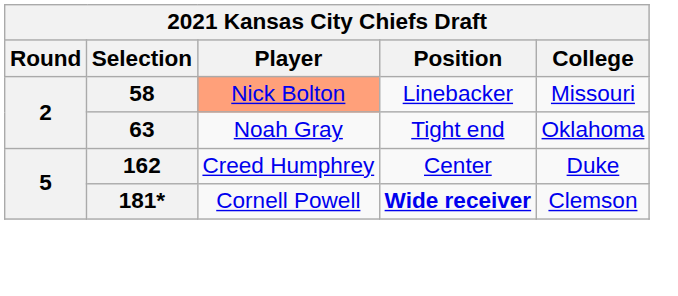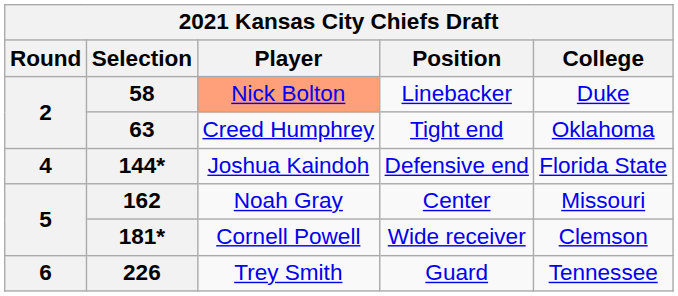58 | College: Missouri -> Duke
63 | Player: Noah Gray -> Creed Humphrey
+ row: 4 | 144* | Joshua Kaindoh | Defensive end | Florida State
162 | Player: Creed Humphrey -> Noah Gray
162 | College: Duke -> Missouri
181* | Position: bold -> normal
+ row: 6 | 226 | Trey Smith | Guard | Tennessee
